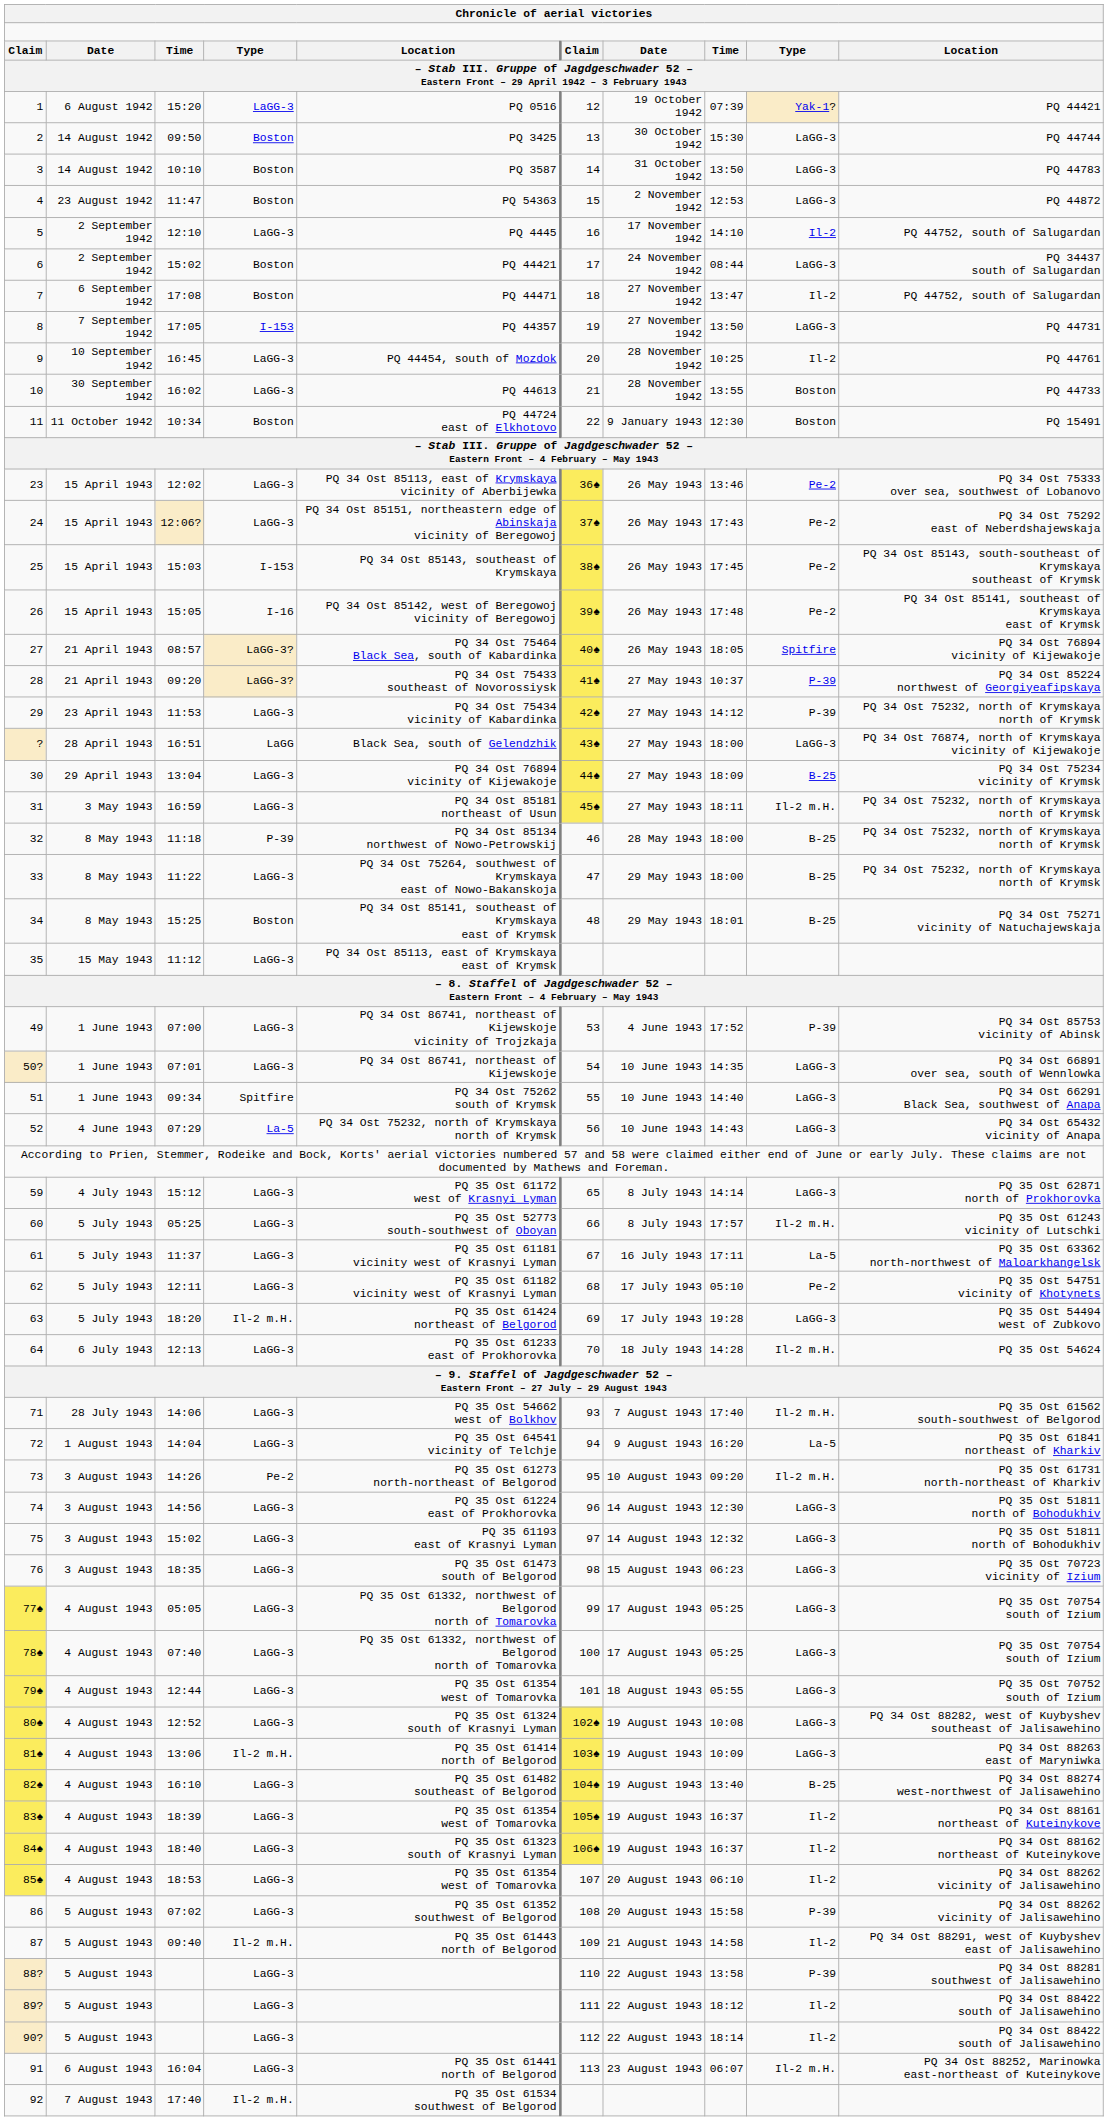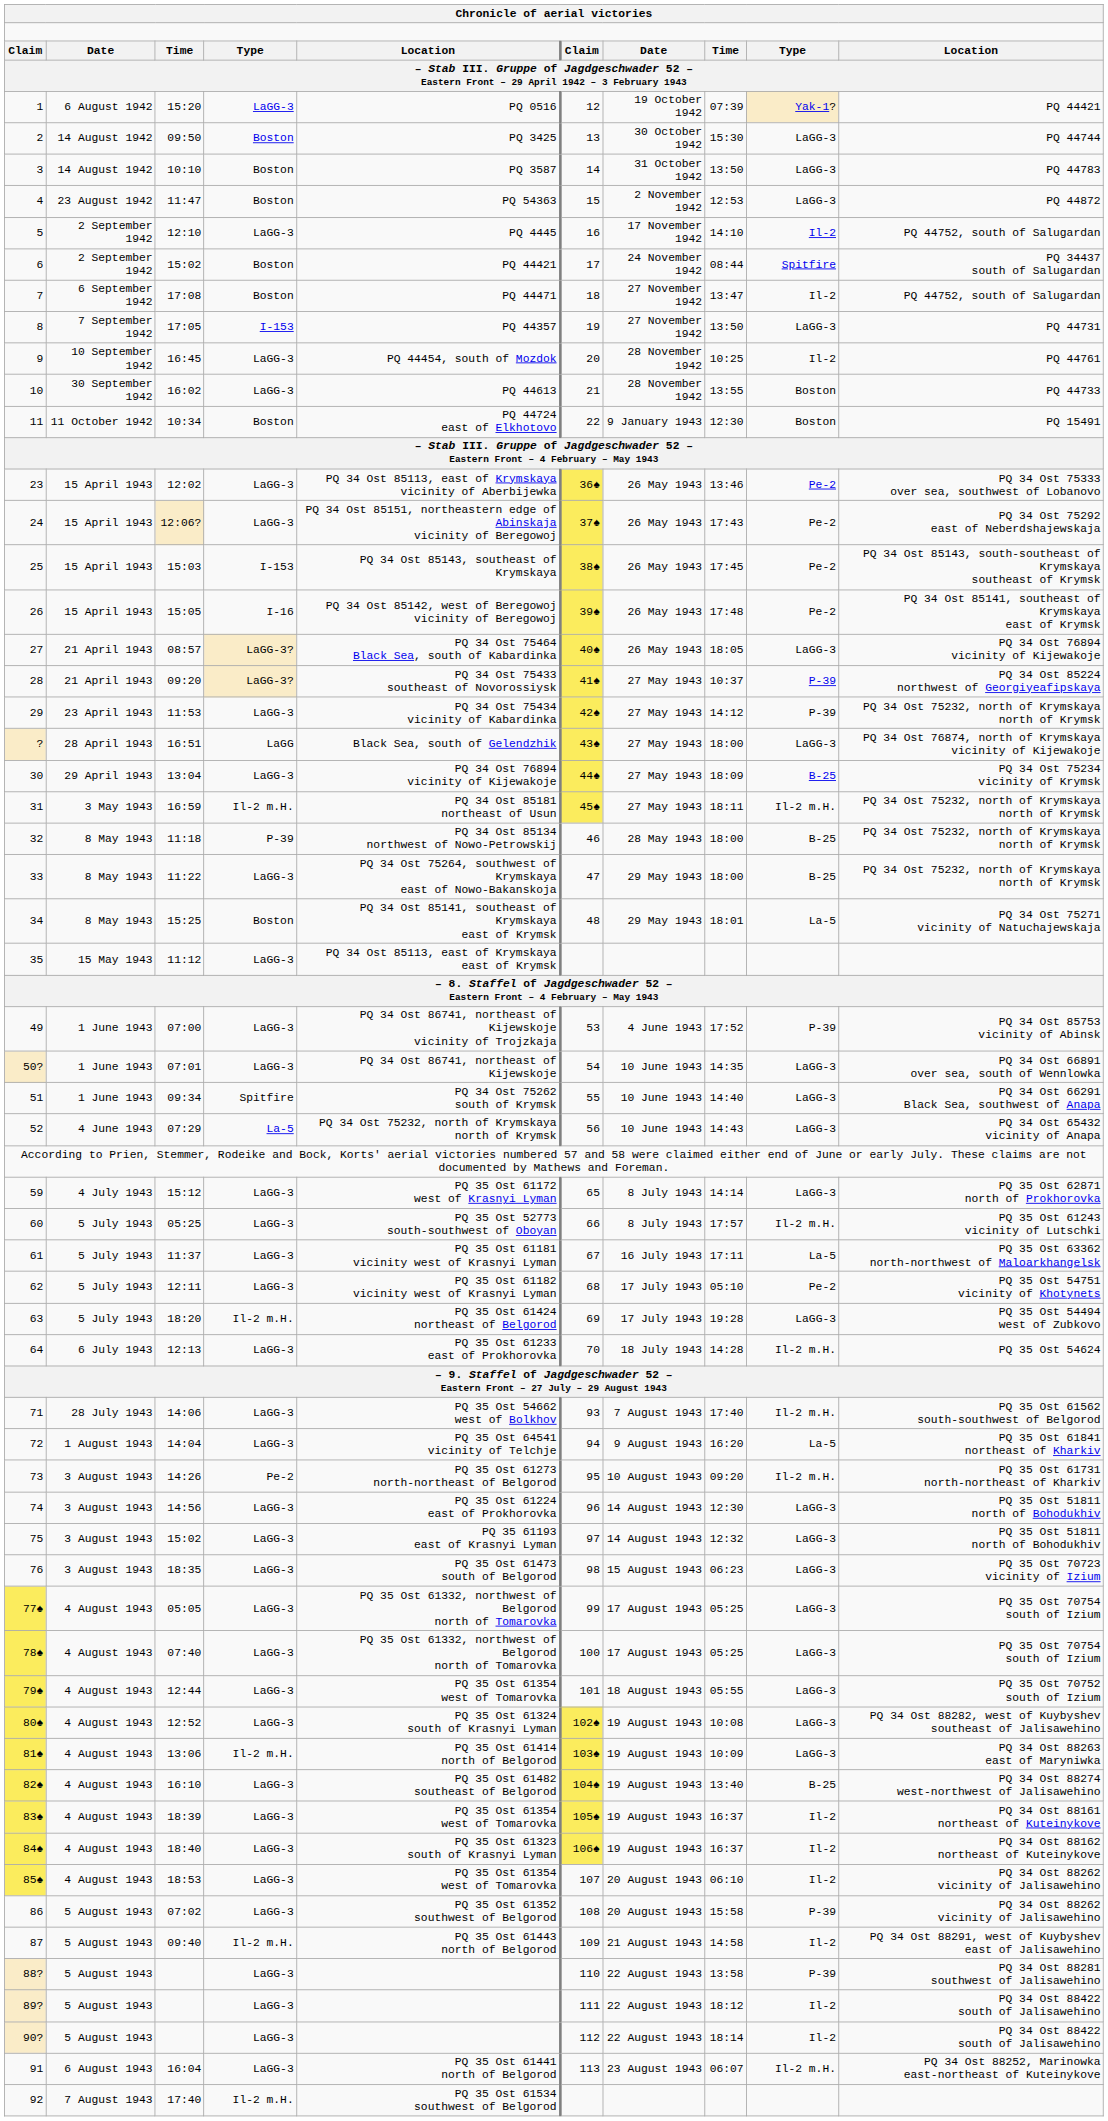6 | column 9: LaGG-3 -> Spitfire
27 | column 9: Spitfire -> LaGG-3
31 | column 4: LaGG-3 -> Il-2 m.H.
34 | column 9: B-25 -> La-5
